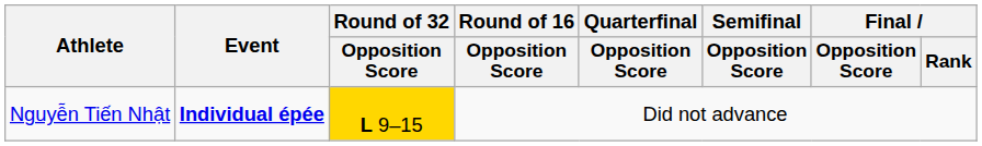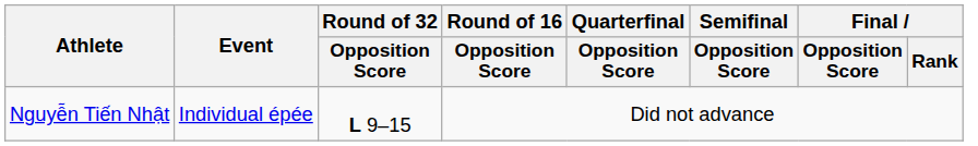Nguyễn Tiến Nhật | Event: bold -> normal
Nguyễn Tiến Nhật | Round of 32 / Opposition Score: gold background -> no background
